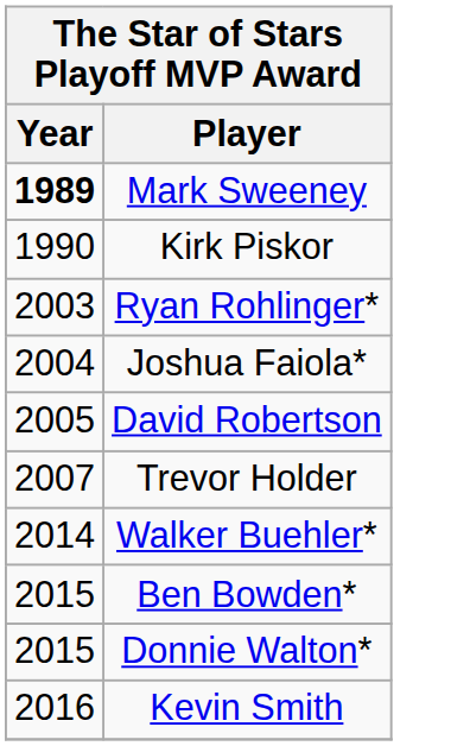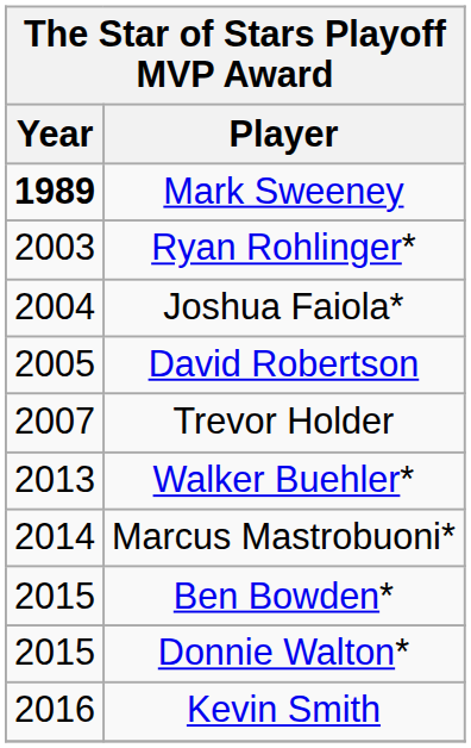- row: 1990 | Kirk Piskor
Walker Buehler* | Year: 2014 -> 2013
+ row: 2014 | Marcus Mastrobuoni*
